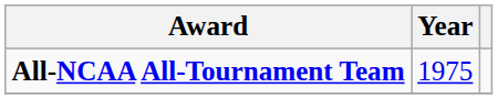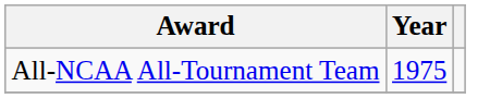row 2 | Award: bold -> normal
